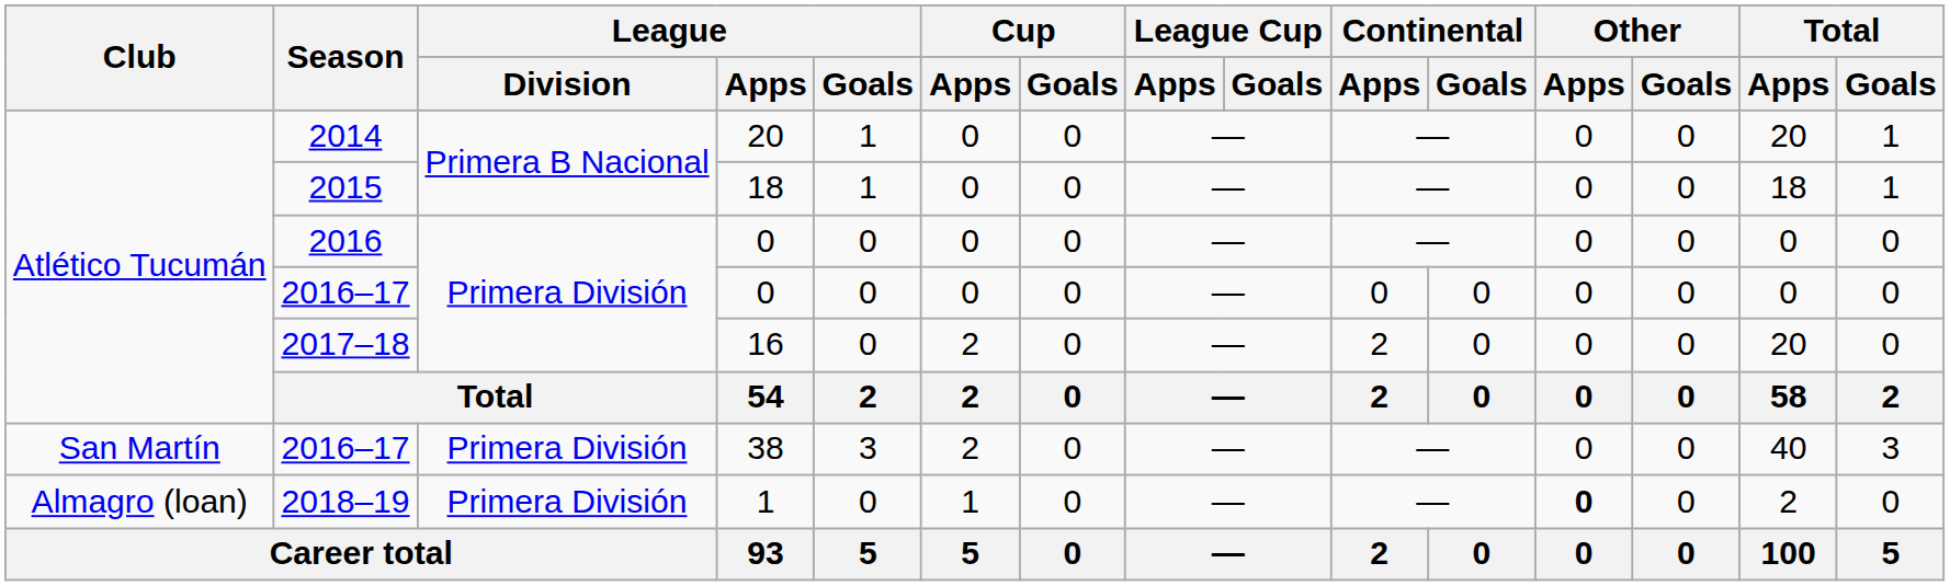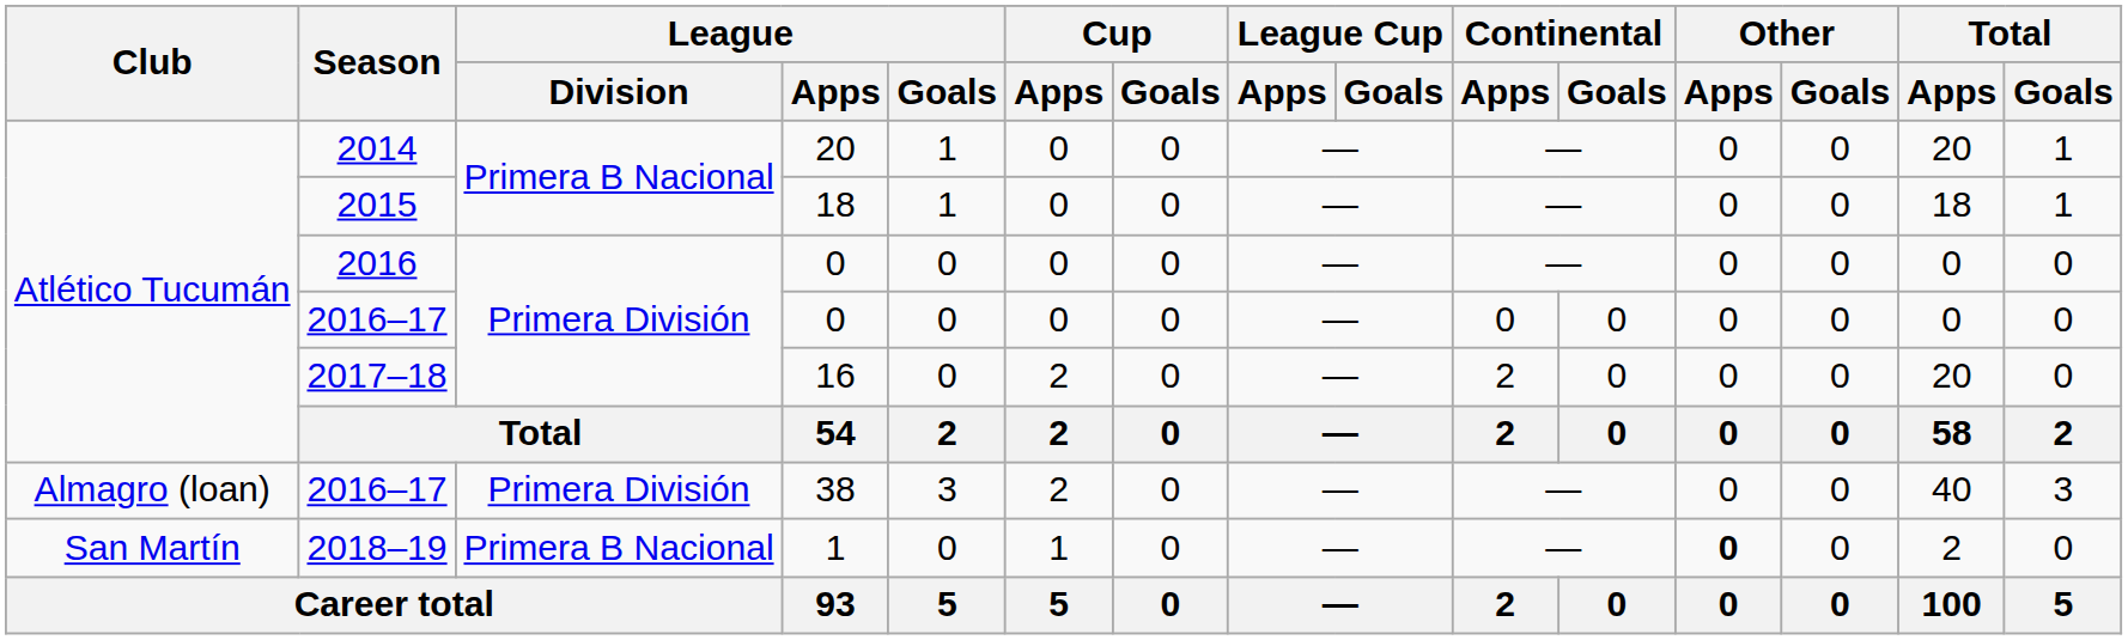2016–17 / 38 | Club: San Martín -> Almagro (loan)
2018–19 | Club: Almagro (loan) -> San Martín
2018–19 | League / Division: Primera División -> Primera B Nacional
